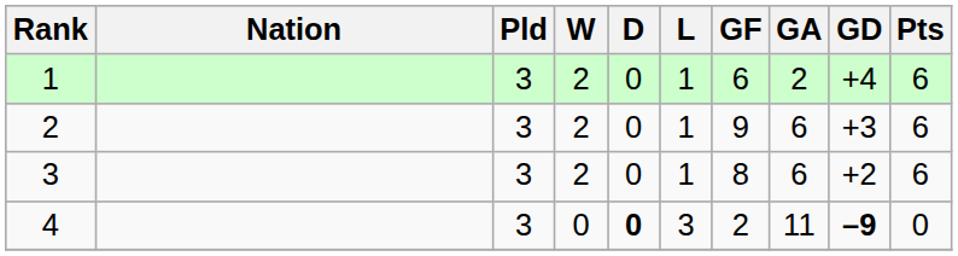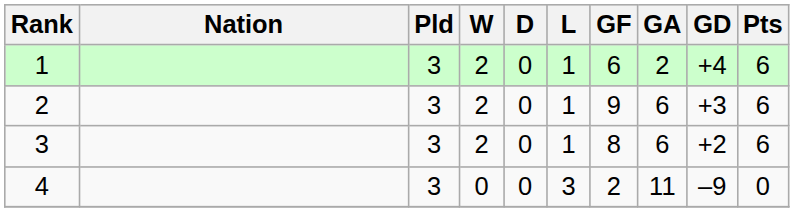4 | D: bold -> normal
4 | GD: bold -> normal
